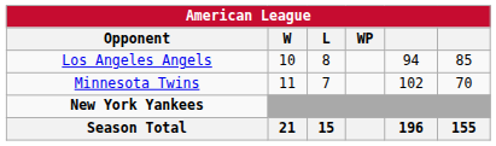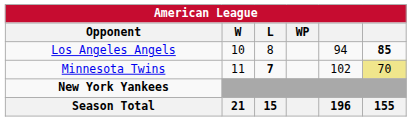Los Angeles Angels | column 6: normal -> bold
Minnesota Twins | L: normal -> bold
Minnesota Twins | column 6: no background -> khaki background
